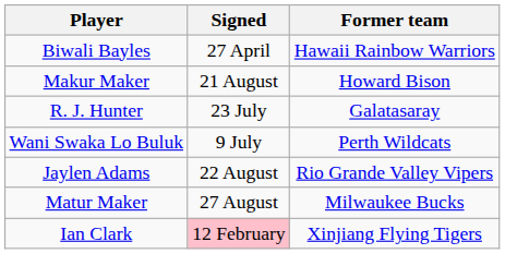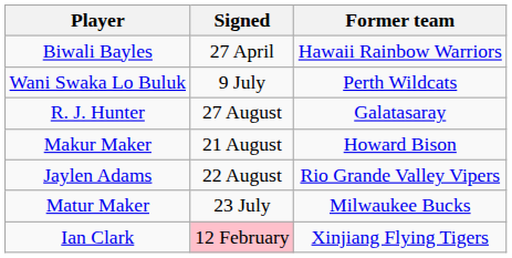rows swapped: Wani Swaka Lo Buluk <-> Makur Maker
R. J. Hunter | Signed: 23 July -> 27 August
Matur Maker | Signed: 27 August -> 23 July
